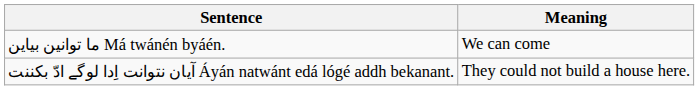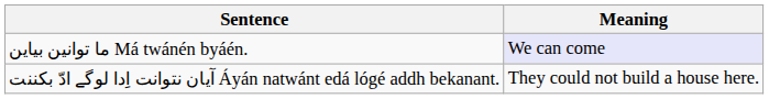ما توانین بیاین Má twánén byáén. | Meaning: no background -> lavender background
